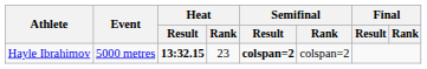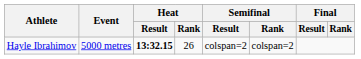Hayle Ibrahimov | Heat / Rank: 23 -> 26
Hayle Ibrahimov | Semifinal / Result: bold -> normal
